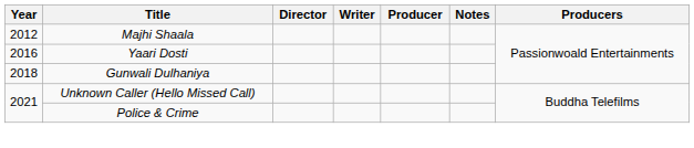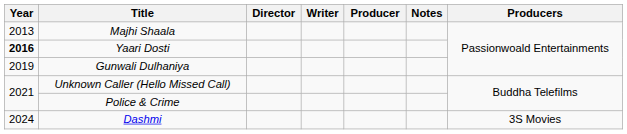Majhi Shaala | Year: 2012 -> 2013
Yaari Dosti | Year: normal -> bold
Gunwali Dulhaniya | Year: 2018 -> 2019
+ row: 2024 | Dashmi | 3S Movies
